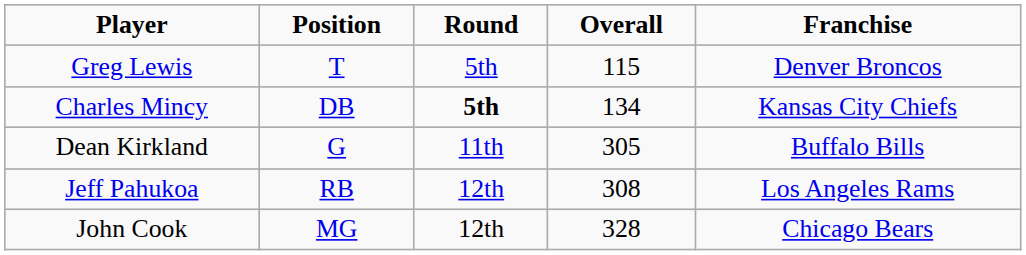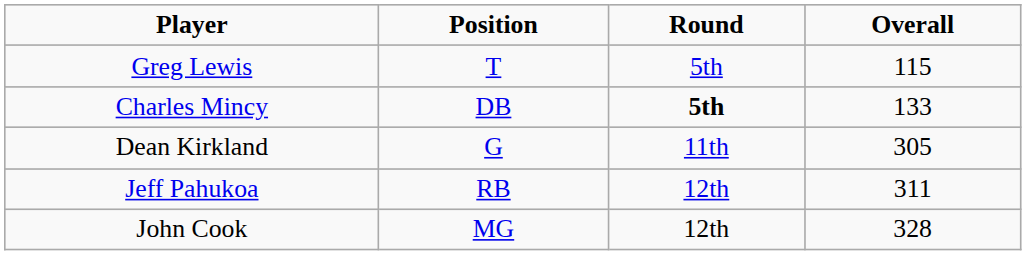- column: Franchise | Denver Broncos | Kansas City Chiefs | Buffalo Bills | Los Angeles Rams | Chicago Bears
Charles Mincy | Overall: 134 -> 133
Jeff Pahukoa | Overall: 308 -> 311
